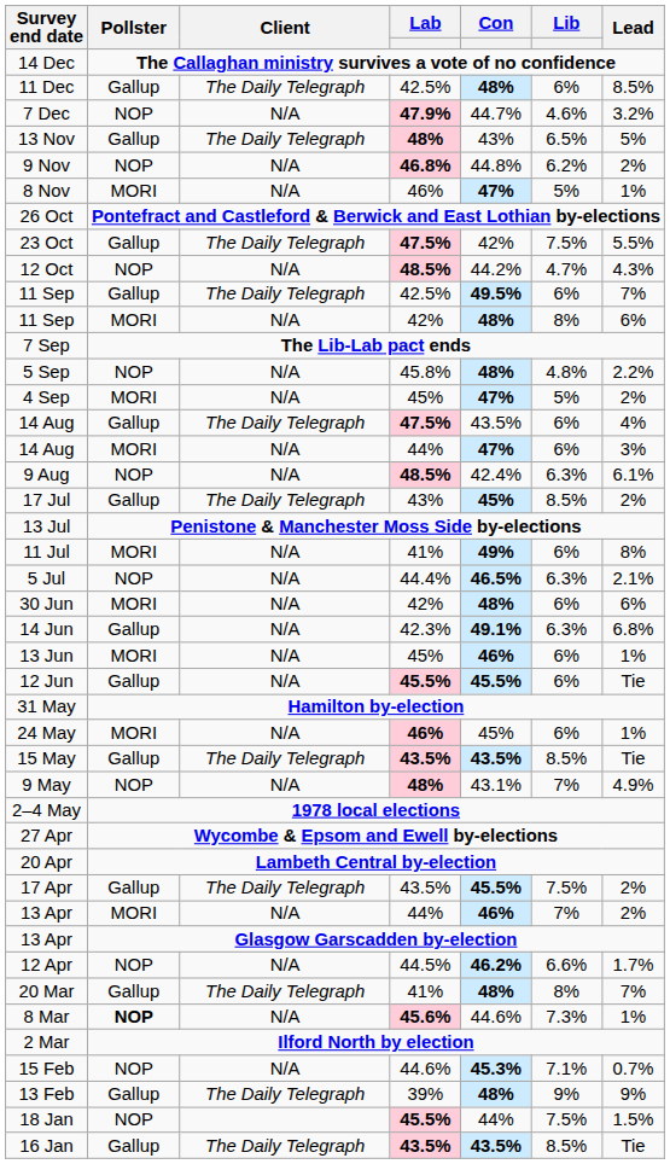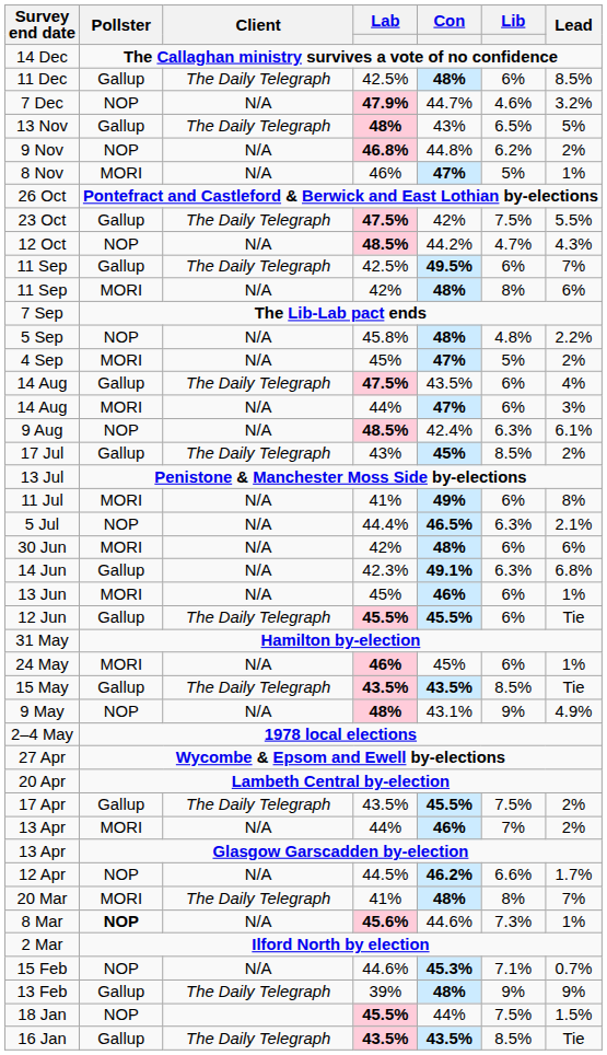12 Jun | Client: N/A -> The Daily Telegraph
9 May | Lib: 7% -> 9%
20 Mar | Pollster: Gallup -> MORI
